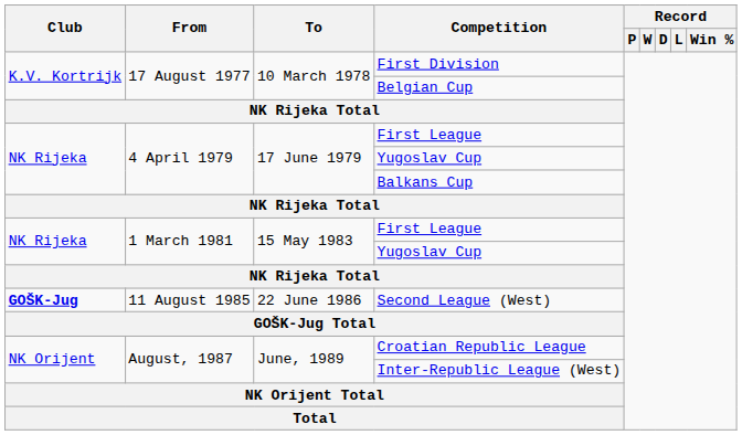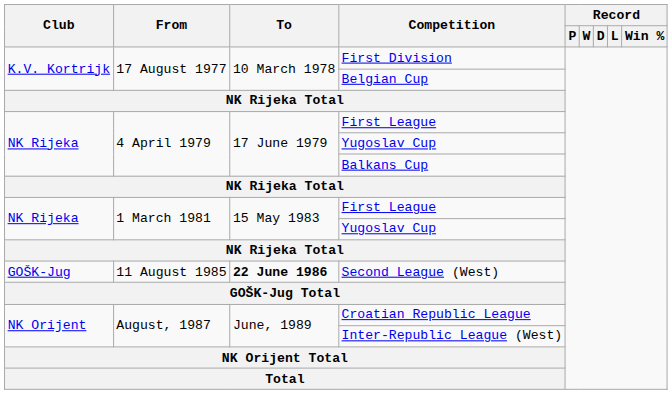Second League (West) | Club: bold -> normal
Second League (West) | To: normal -> bold
